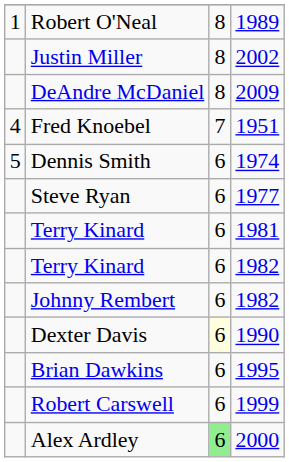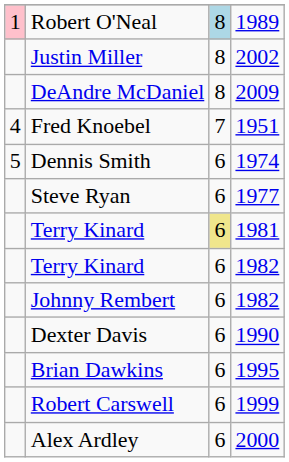Robert O'Neal | column 1: no background -> pink background
Robert O'Neal | column 3: no background -> lightblue background
Terry Kinard / 1981 | column 3: no background -> khaki background
Dexter Davis | column 3: lightyellow background -> no background
Alex Ardley | column 3: lightgreen background -> no background
